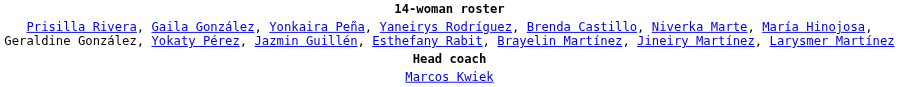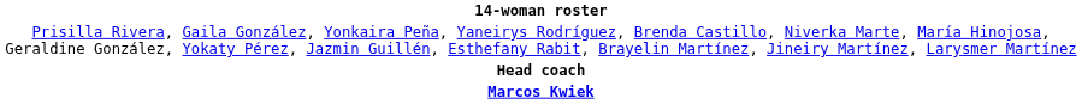row 4 | column 1: normal -> bold
